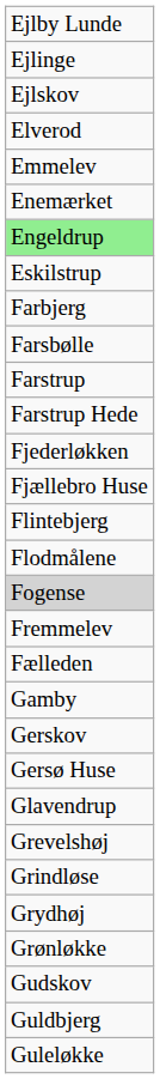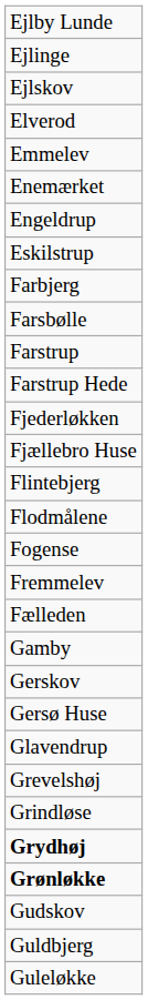row 7 | column 1: lightgreen background -> no background
row 17 | column 1: lightgrey background -> no background
row 26 | column 1: normal -> bold
row 27 | column 1: normal -> bold
